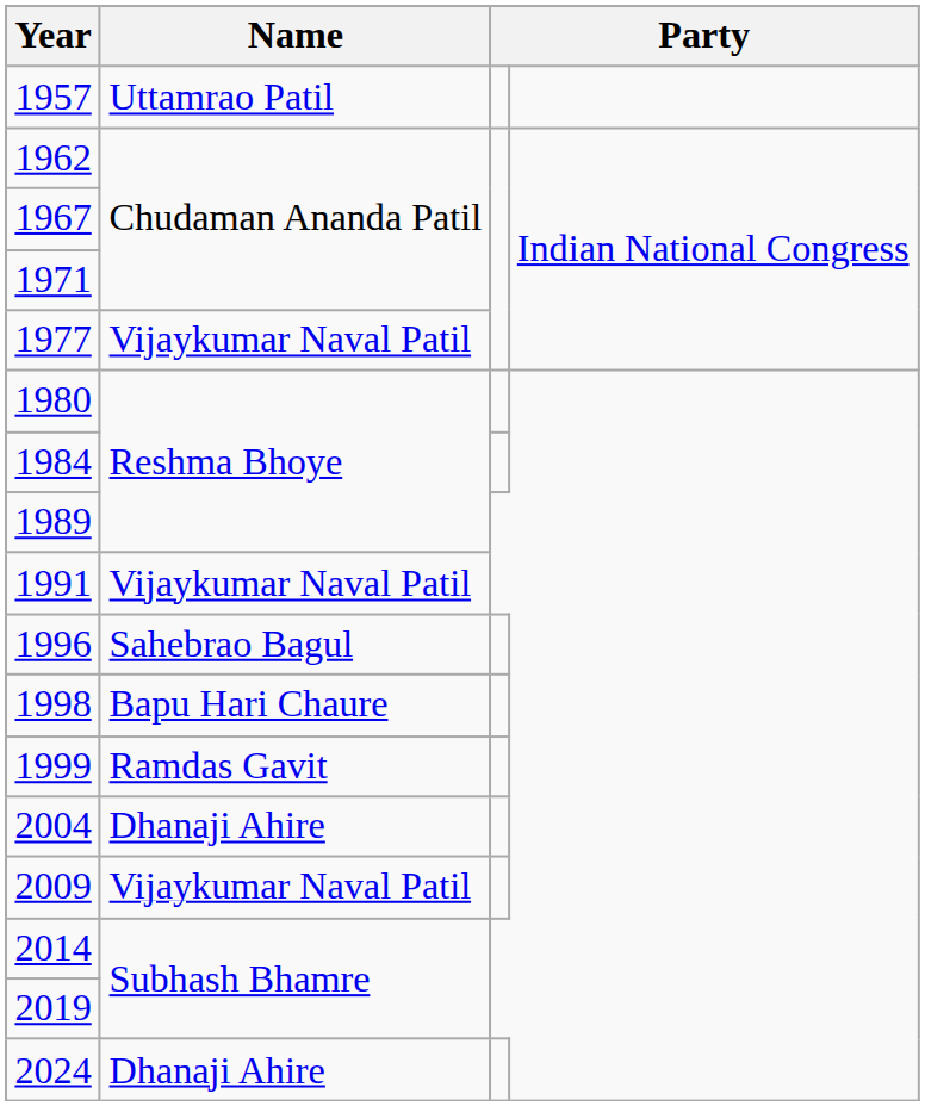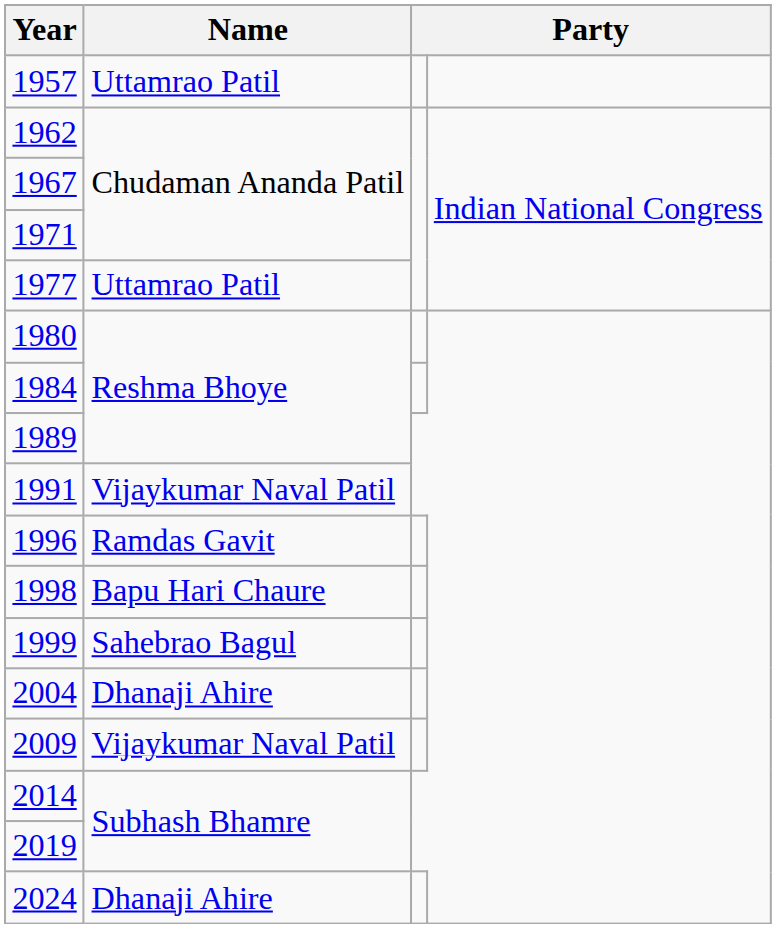1977 | Name: Vijaykumar Naval Patil -> Uttamrao Patil
1996 | Name: Sahebrao Bagul -> Ramdas Gavit
1999 | Name: Ramdas Gavit -> Sahebrao Bagul
